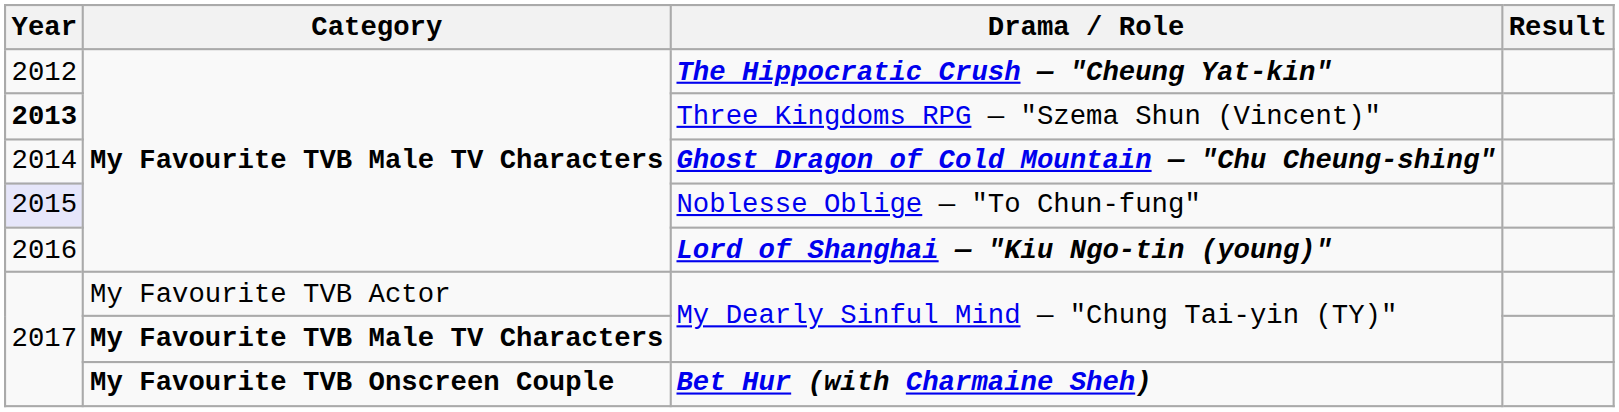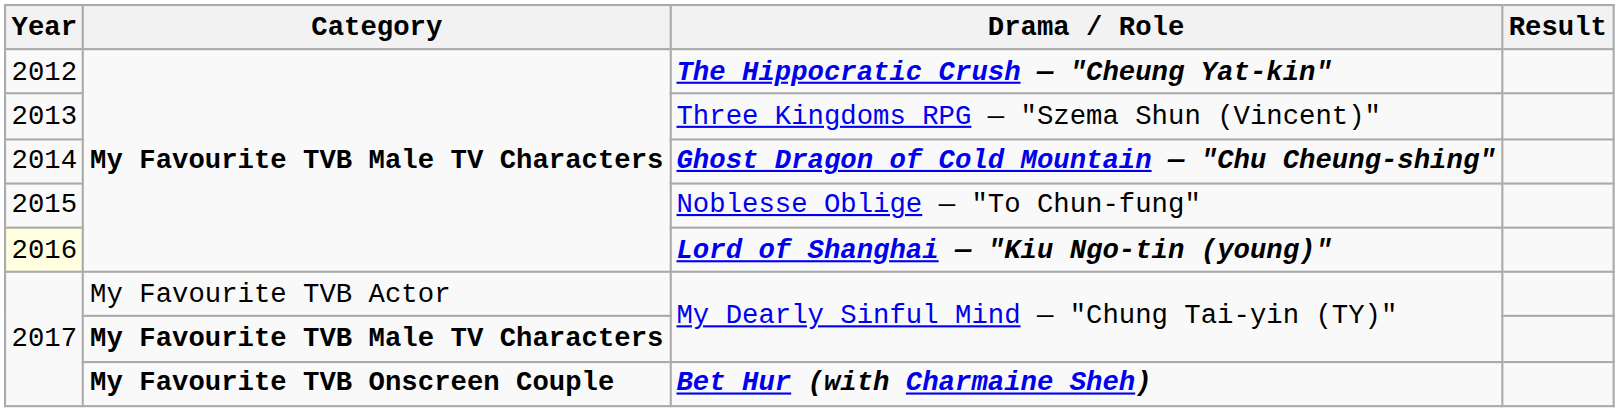Three Kingdoms RPG — "Szema Shun (Vincent)" | Year: bold -> normal
Noblesse Oblige — "To Chun-fung" | Year: lavender background -> no background
Lord of Shanghai — "Kiu Ngo-tin (young)" | Year: no background -> lightyellow background
